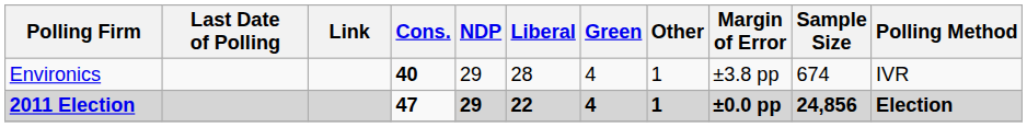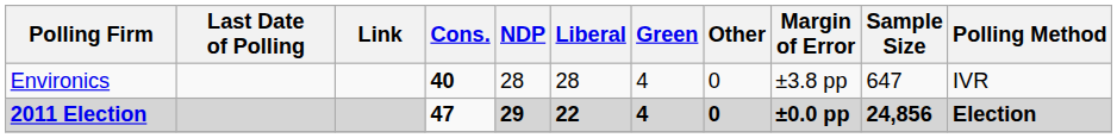Environics | NDP: 29 -> 28
Environics | Other: 1 -> 0
Environics | Sample Size: 674 -> 647
2011 Election | Other: 1 -> 0
